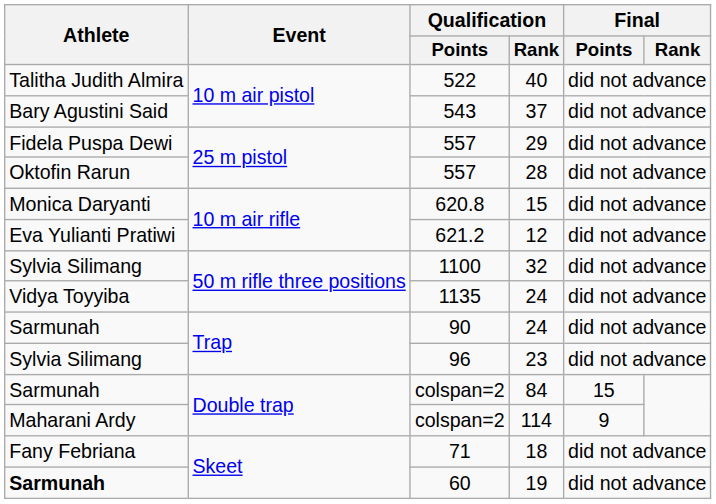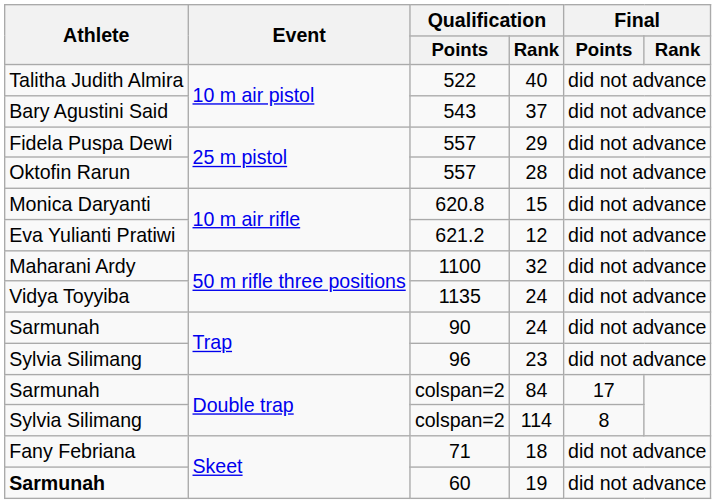32 | Athlete: Sylvia Silimang -> Maharani Ardy
84 | Final / Points: 15 -> 17
114 | Athlete: Maharani Ardy -> Sylvia Silimang
114 | Final / Points: 9 -> 8
